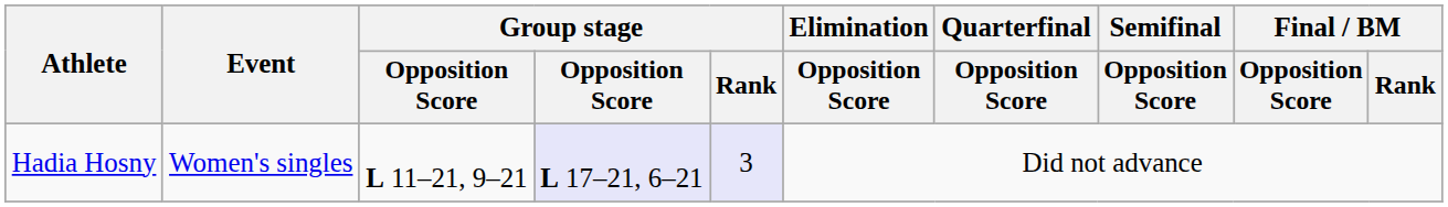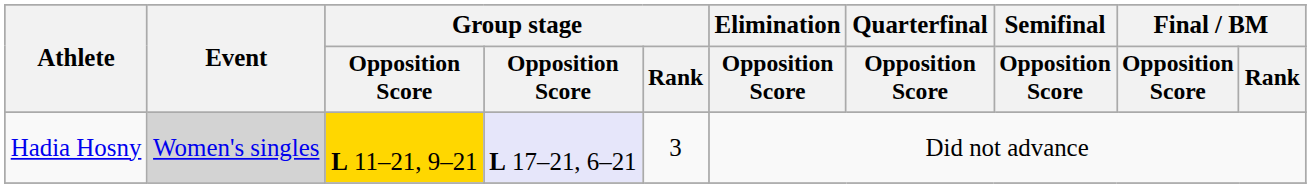Hadia Hosny | Event: no background -> lightgrey background
Hadia Hosny | column 3: no background -> gold background
Hadia Hosny | Group stage / Rank: lavender background -> no background
